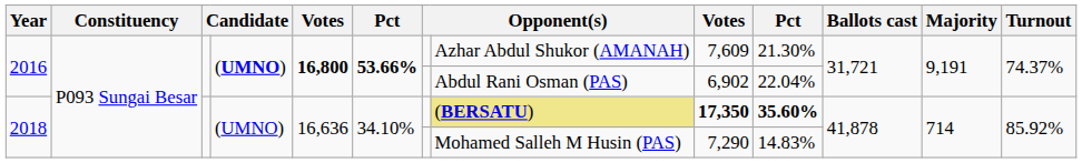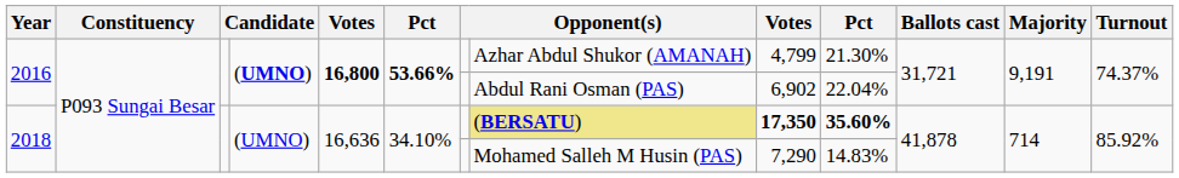row 2 | column 9: 7,609 -> 4,799
